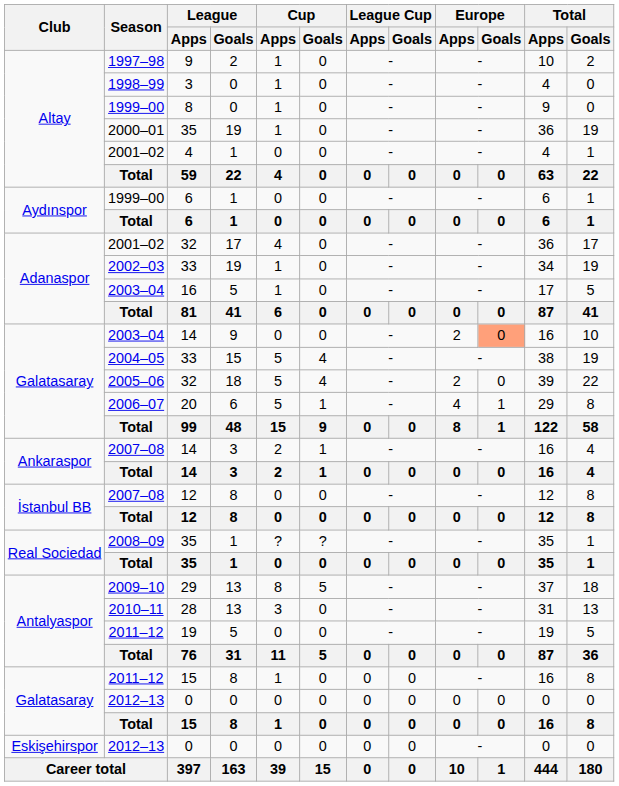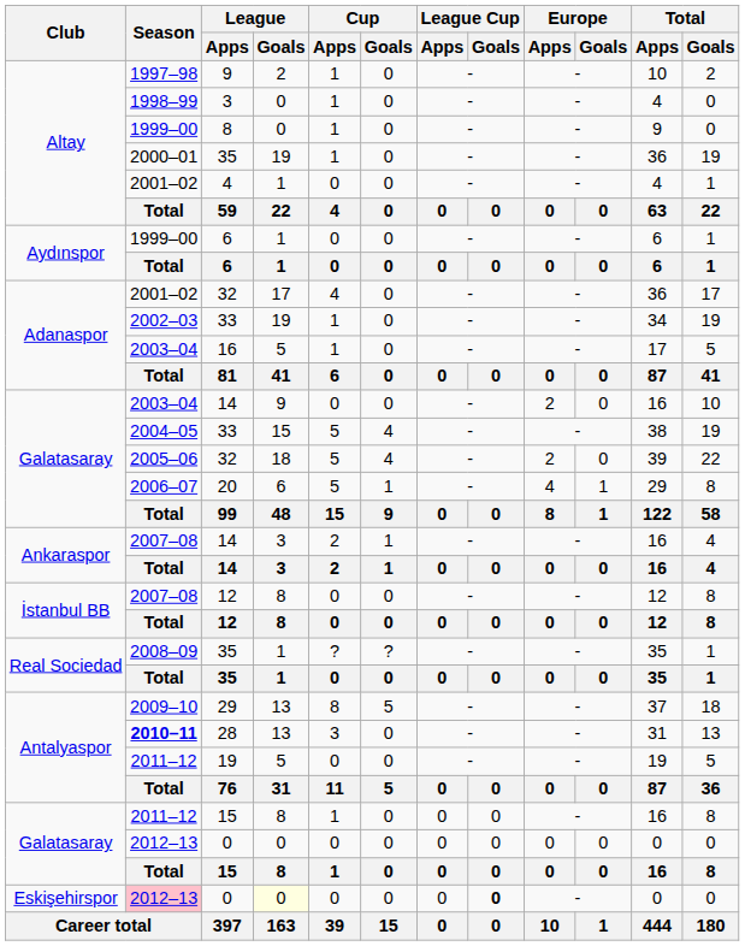Galatasaray / 14 | Europe / Goals: lightsalmon background -> no background
28 | Season: normal -> bold
Eskişehirspor / 0 | Season: no background -> pink background
Eskişehirspor / 0 | League / Goals: no background -> lightyellow background
Eskişehirspor / 0 | League Cup / Goals: normal -> bold
